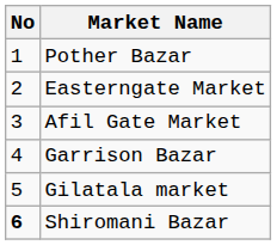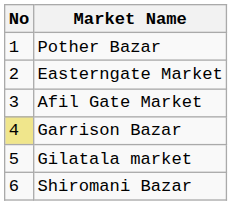Garrison Bazar | No: no background -> khaki background
Shiromani Bazar | No: bold -> normal
